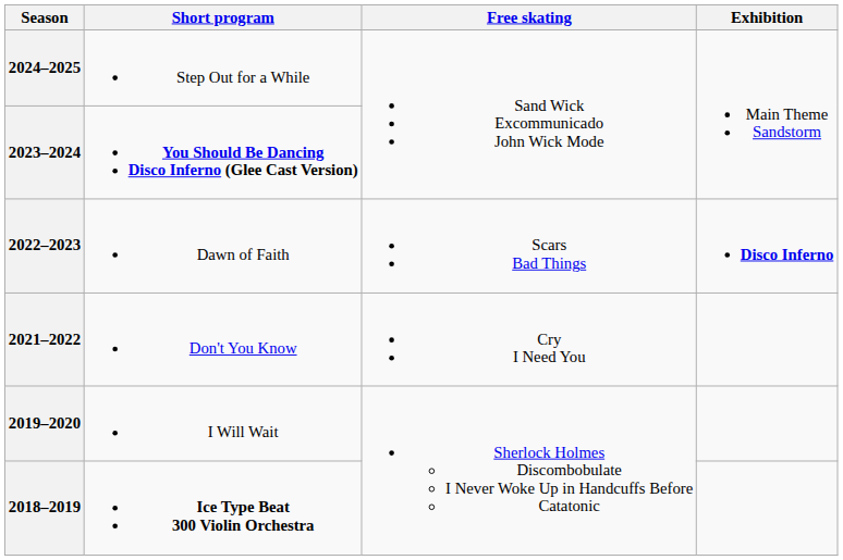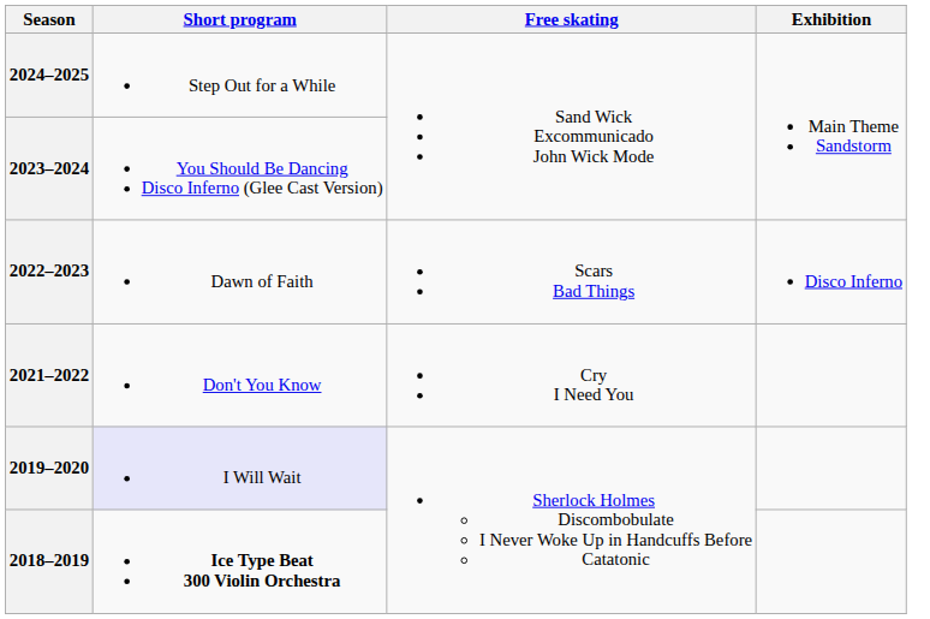2023–2024 | Short program: bold -> normal
2022–2023 | Exhibition: bold -> normal
2019–2020 | Short program: no background -> lavender background
